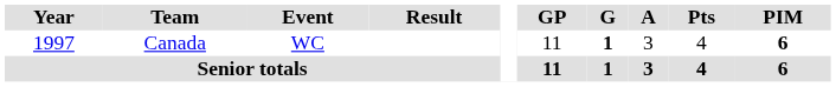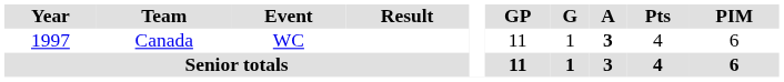Canada | G: bold -> normal
Canada | A: normal -> bold
Canada | PIM: bold -> normal
